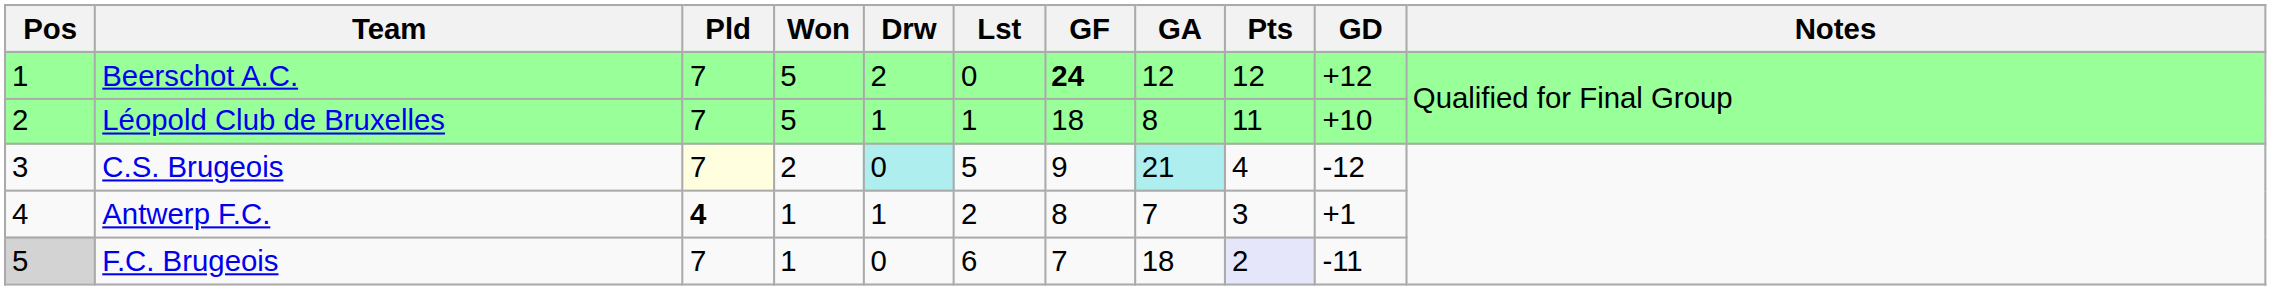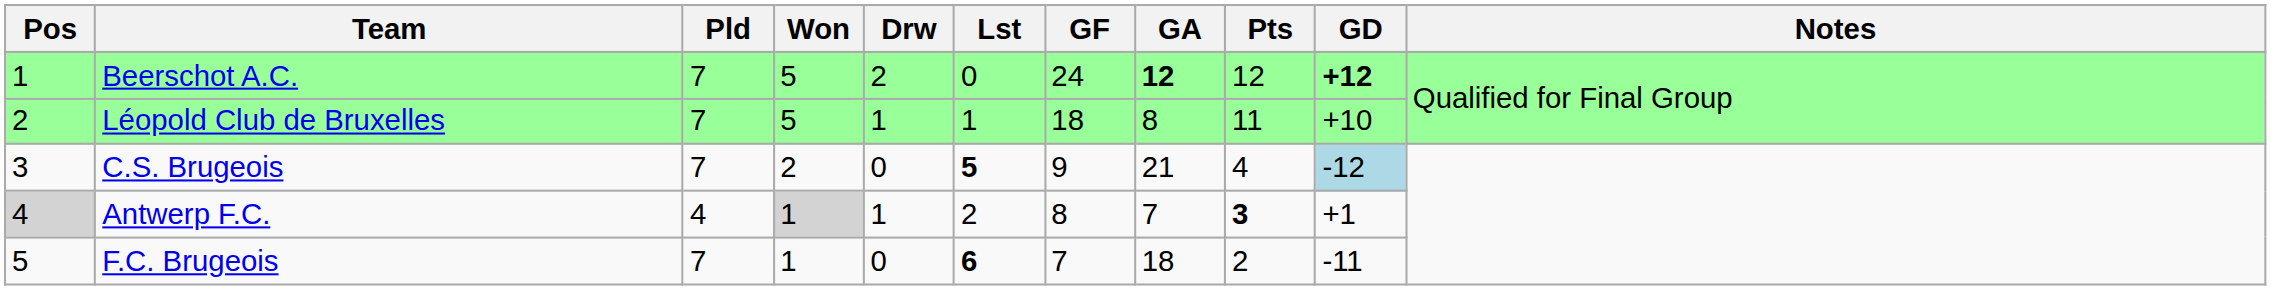Beerschot A.C. | GF: bold -> normal
Beerschot A.C. | GA: normal -> bold
Beerschot A.C. | GD: normal -> bold
C.S. Brugeois | Pld: lightyellow background -> no background
C.S. Brugeois | Drw: paleturquoise background -> no background
C.S. Brugeois | Lst: normal -> bold
C.S. Brugeois | GA: paleturquoise background -> no background
C.S. Brugeois | GD: no background -> lightblue background
Antwerp F.C. | Pos: no background -> lightgrey background
Antwerp F.C. | Pld: bold -> normal
Antwerp F.C. | Won: no background -> lightgrey background
Antwerp F.C. | Pts: normal -> bold
F.C. Brugeois | Pos: lightgrey background -> no background
F.C. Brugeois | Lst: normal -> bold
F.C. Brugeois | Pts: lavender background -> no background
